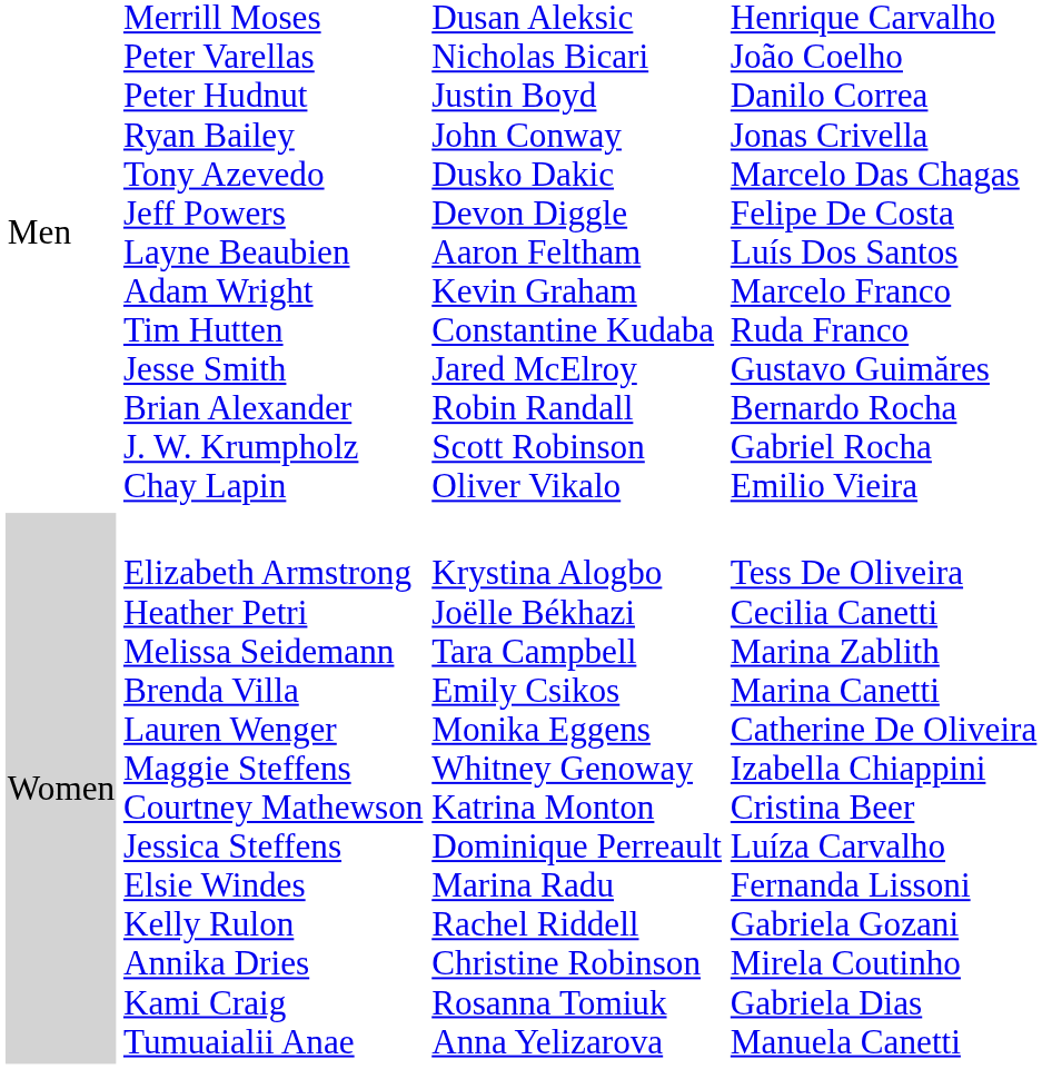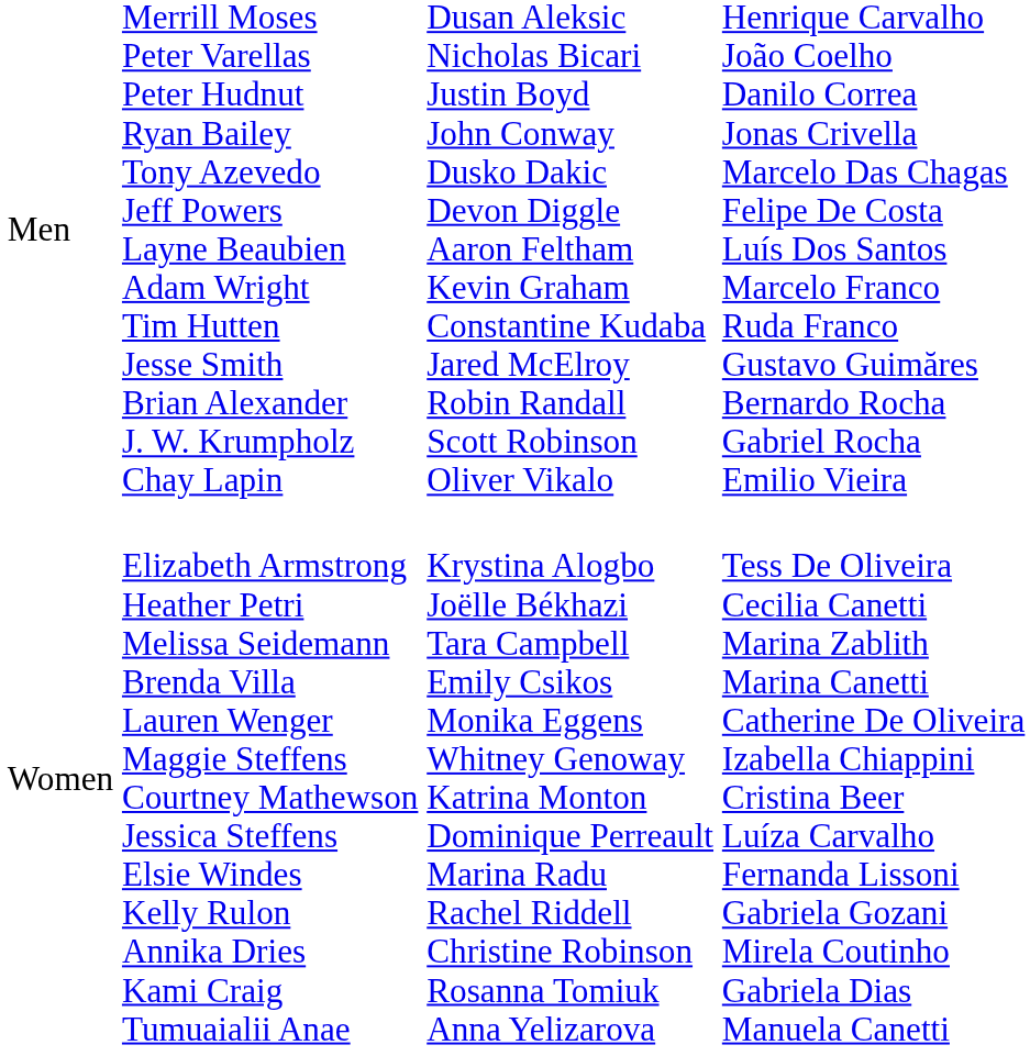Women | column 1: lightgrey background -> no background
